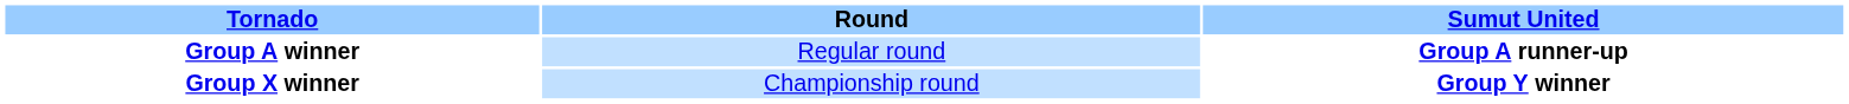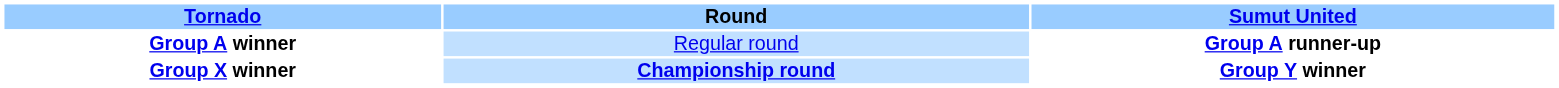Group X winner | Round: normal -> bold
